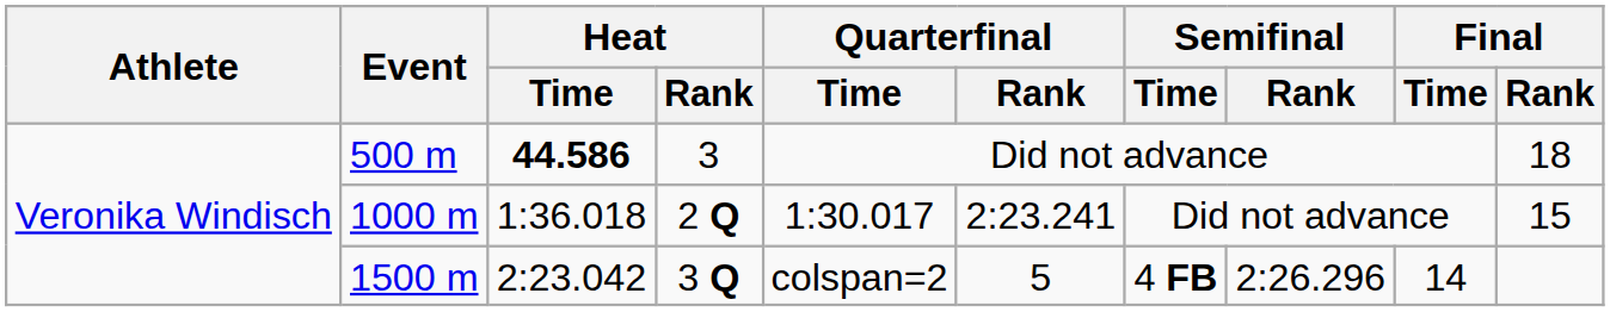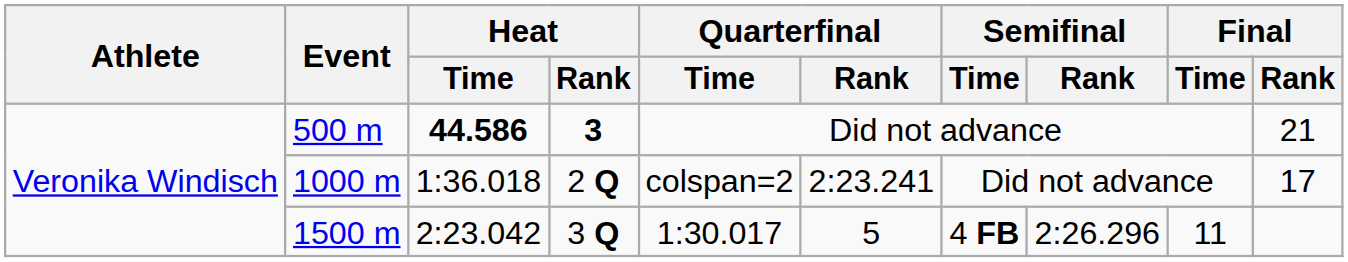500 m | Heat / Rank: normal -> bold
500 m | Final / Rank: 18 -> 21
1000 m | Quarterfinal / Time: 1:30.017 -> colspan=2
1000 m | Final / Rank: 15 -> 17
1500 m | Quarterfinal / Time: colspan=2 -> 1:30.017
1500 m | Final / Time: 14 -> 11
